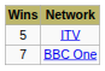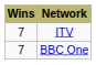ITV | Wins: 5 -> 7
